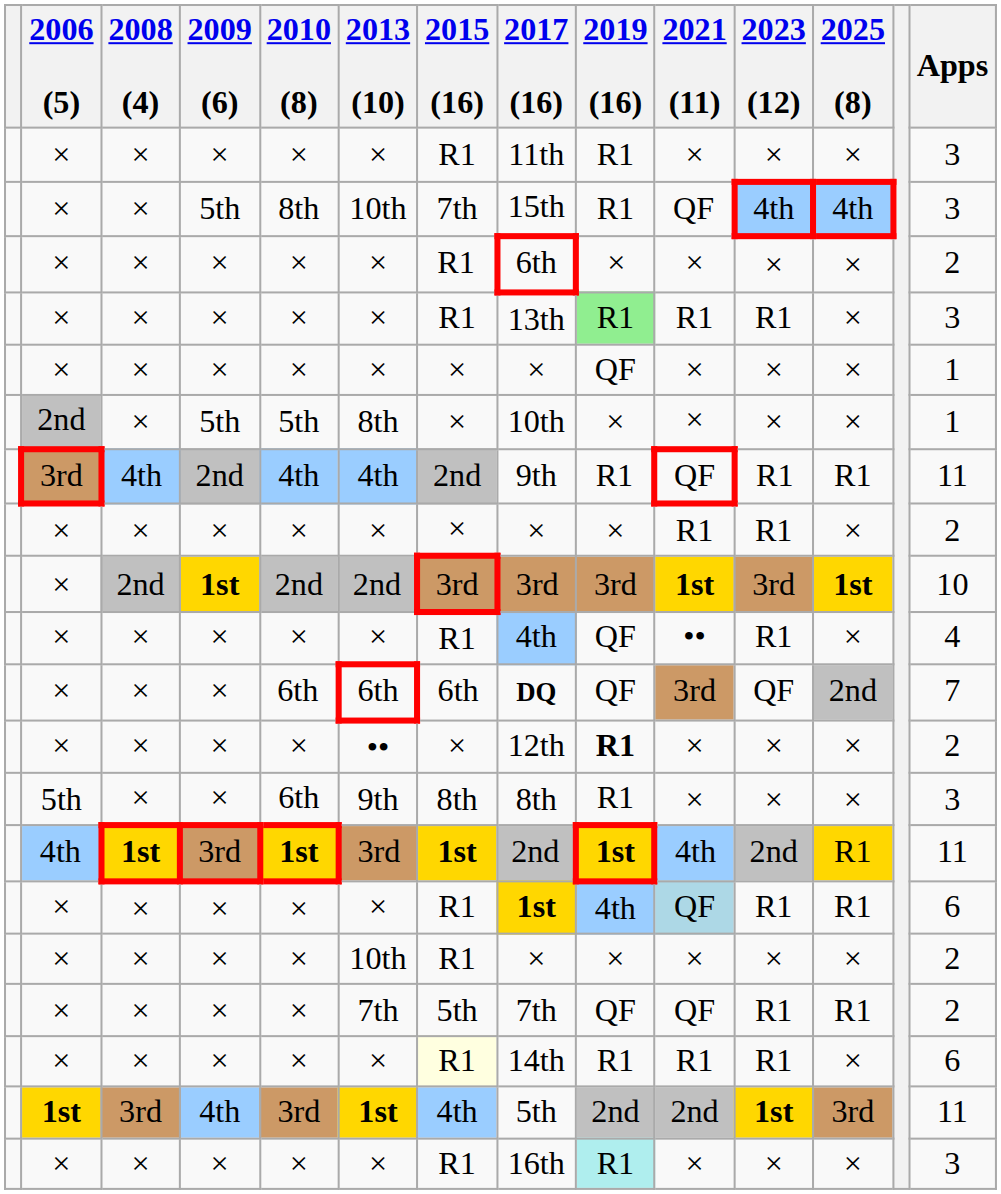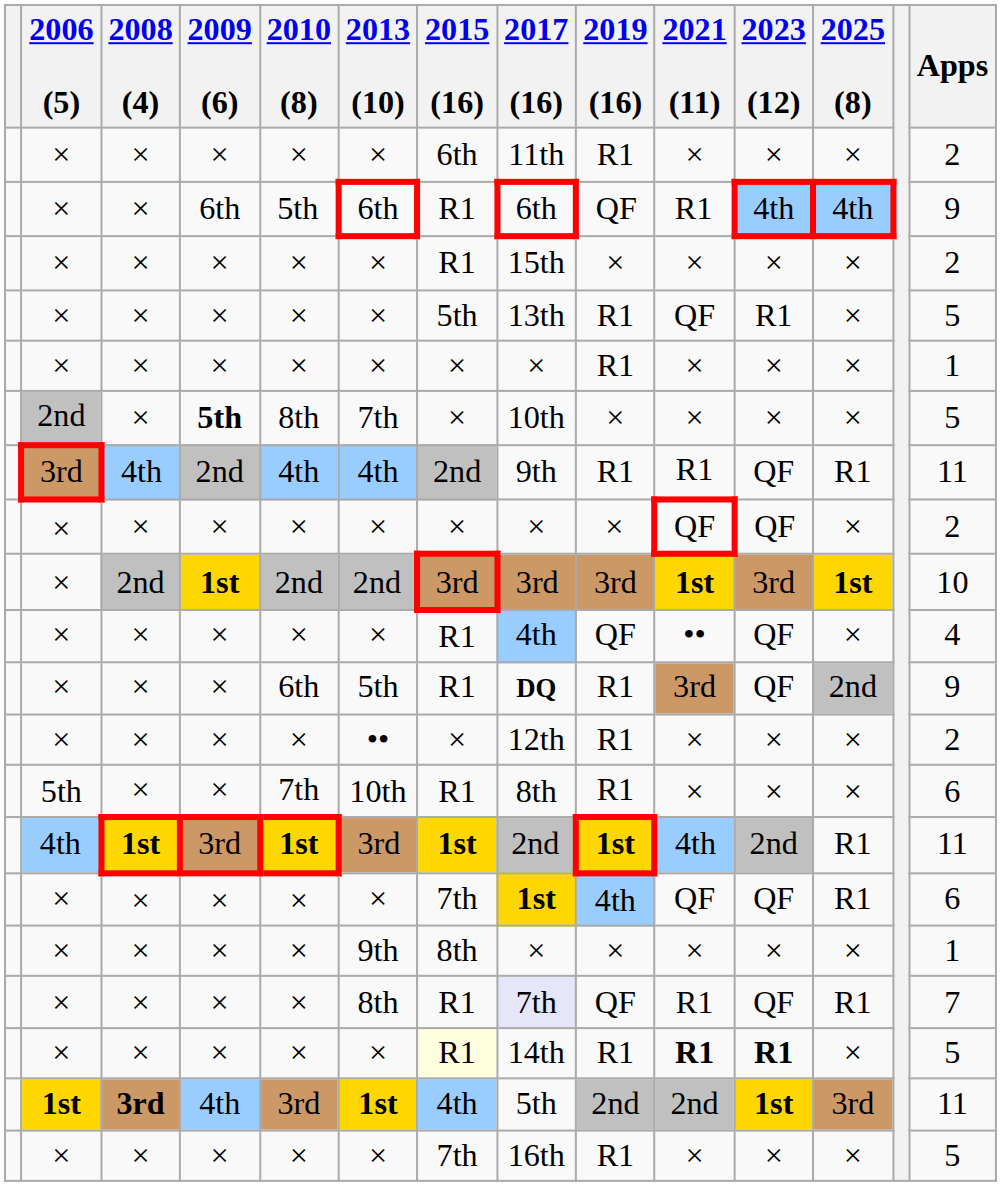row 2 | 2015 (16): R1 -> 6th
row 2 | Apps: 3 -> 2
row 3 | 2009 (6): 5th -> 6th
row 3 | 2010 (8): 8th -> 5th
row 3 | 2013 (10): 10th -> 6th
row 3 | 2015 (16): 7th -> R1
row 3 | 2017 (16): 15th -> 6th
row 3 | 2019 (16): R1 -> QF
row 3 | 2021 (11): QF -> R1
row 3 | Apps: 3 -> 9
row 4 | 2017 (16): 6th -> 15th
row 5 | 2015 (16): R1 -> 5th
row 5 | 2019 (16): lightgreen background -> no background
row 5 | 2021 (11): R1 -> QF
row 5 | Apps: 3 -> 5
row 6 | 2019 (16): QF -> R1
row 7 | 2009 (6): normal -> bold
row 7 | 2010 (8): 5th -> 8th
row 7 | 2013 (10): 8th -> 7th
row 7 | Apps: 1 -> 5
row 8 | 2021 (11): QF -> R1
row 8 | 2023 (12): R1 -> QF
row 9 | 2021 (11): R1 -> QF
row 9 | 2023 (12): R1 -> QF
row 11 | 2023 (12): R1 -> QF
row 12 | 2013 (10): 6th -> 5th
row 12 | 2015 (16): 6th -> R1
row 12 | 2019 (16): QF -> R1
row 12 | Apps: 7 -> 9
row 13 | 2019 (16): bold -> normal
row 14 | 2010 (8): 6th -> 7th
row 14 | 2013 (10): 9th -> 10th
row 14 | 2015 (16): 8th -> R1
row 14 | Apps: 3 -> 6
row 15 | 2025 (8): gold background -> no background
row 16 | 2015 (16): R1 -> 7th
row 16 | 2021 (11): lightblue background -> no background
row 16 | 2023 (12): R1 -> QF
row 17 | 2013 (10): 10th -> 9th
row 17 | 2015 (16): R1 -> 8th
row 17 | Apps: 2 -> 1
row 18 | 2013 (10): 7th -> 8th
row 18 | 2015 (16): 5th -> R1
row 18 | 2017 (16): no background -> lavender background
row 18 | 2021 (11): QF -> R1
row 18 | 2023 (12): R1 -> QF
row 18 | Apps: 2 -> 7
row 19 | 2021 (11): normal -> bold
row 19 | 2023 (12): normal -> bold
row 19 | Apps: 6 -> 5
row 20 | 2008 (4): normal -> bold
row 21 | 2015 (16): R1 -> 7th
row 21 | 2019 (16): paleturquoise background -> no background
row 21 | Apps: 3 -> 5
